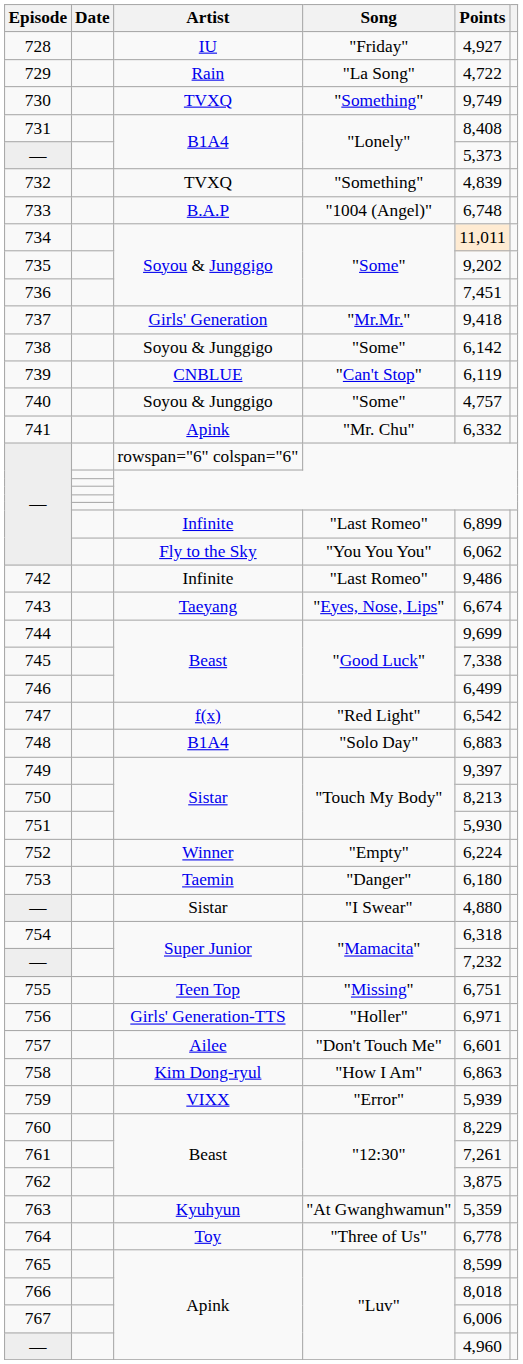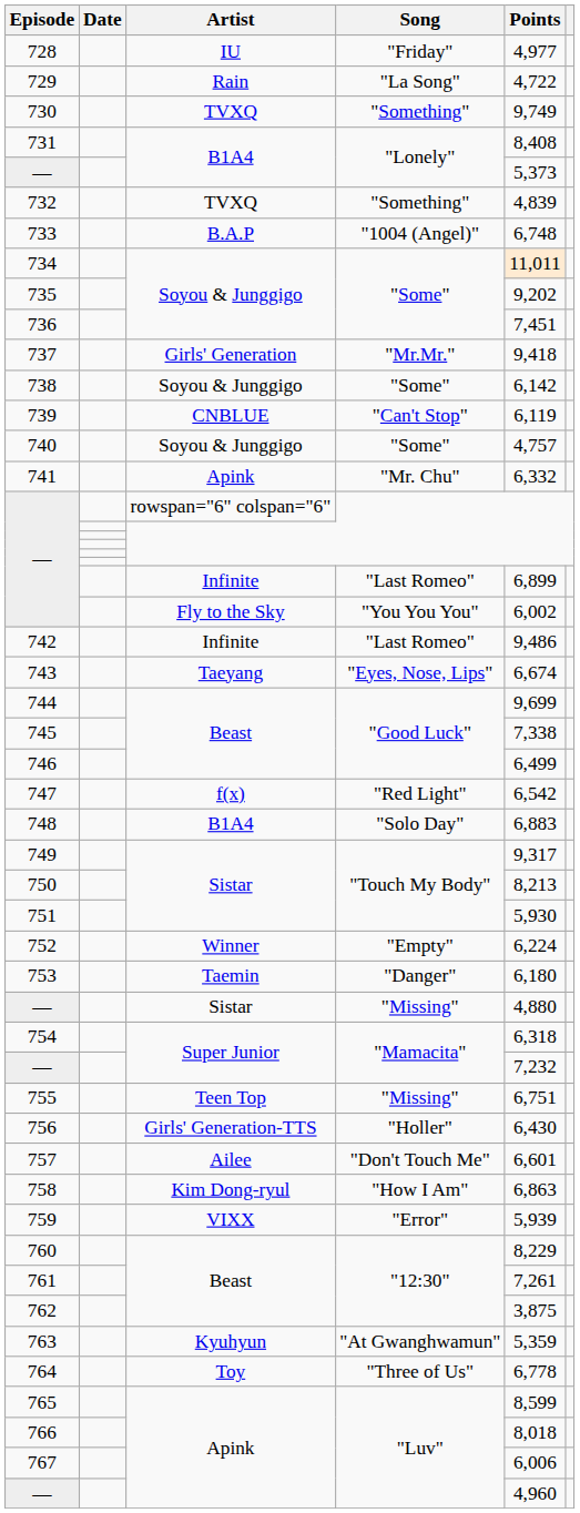728 | Points: 4,927 -> 4,977
— / Fly to the Sky | Points: 6,062 -> 6,002
749 | Points: 9,397 -> 9,317
— / Sistar | Song: "I Swear" -> "Missing"
756 | Points: 6,971 -> 6,430
